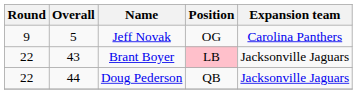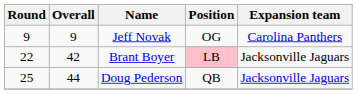Jeff Novak | Overall: 5 -> 9
Brant Boyer | Overall: 43 -> 42
Doug Pederson | Round: 22 -> 25
